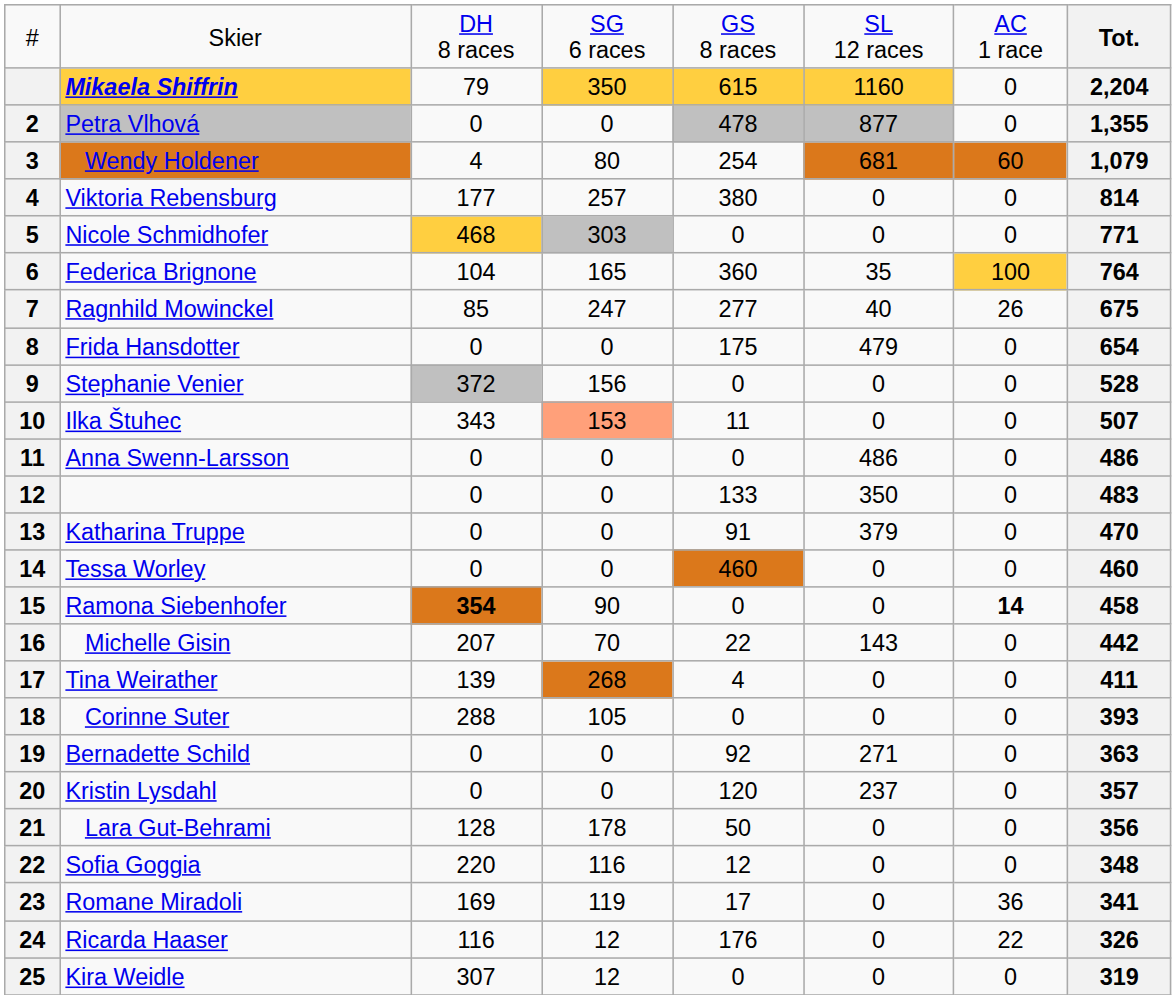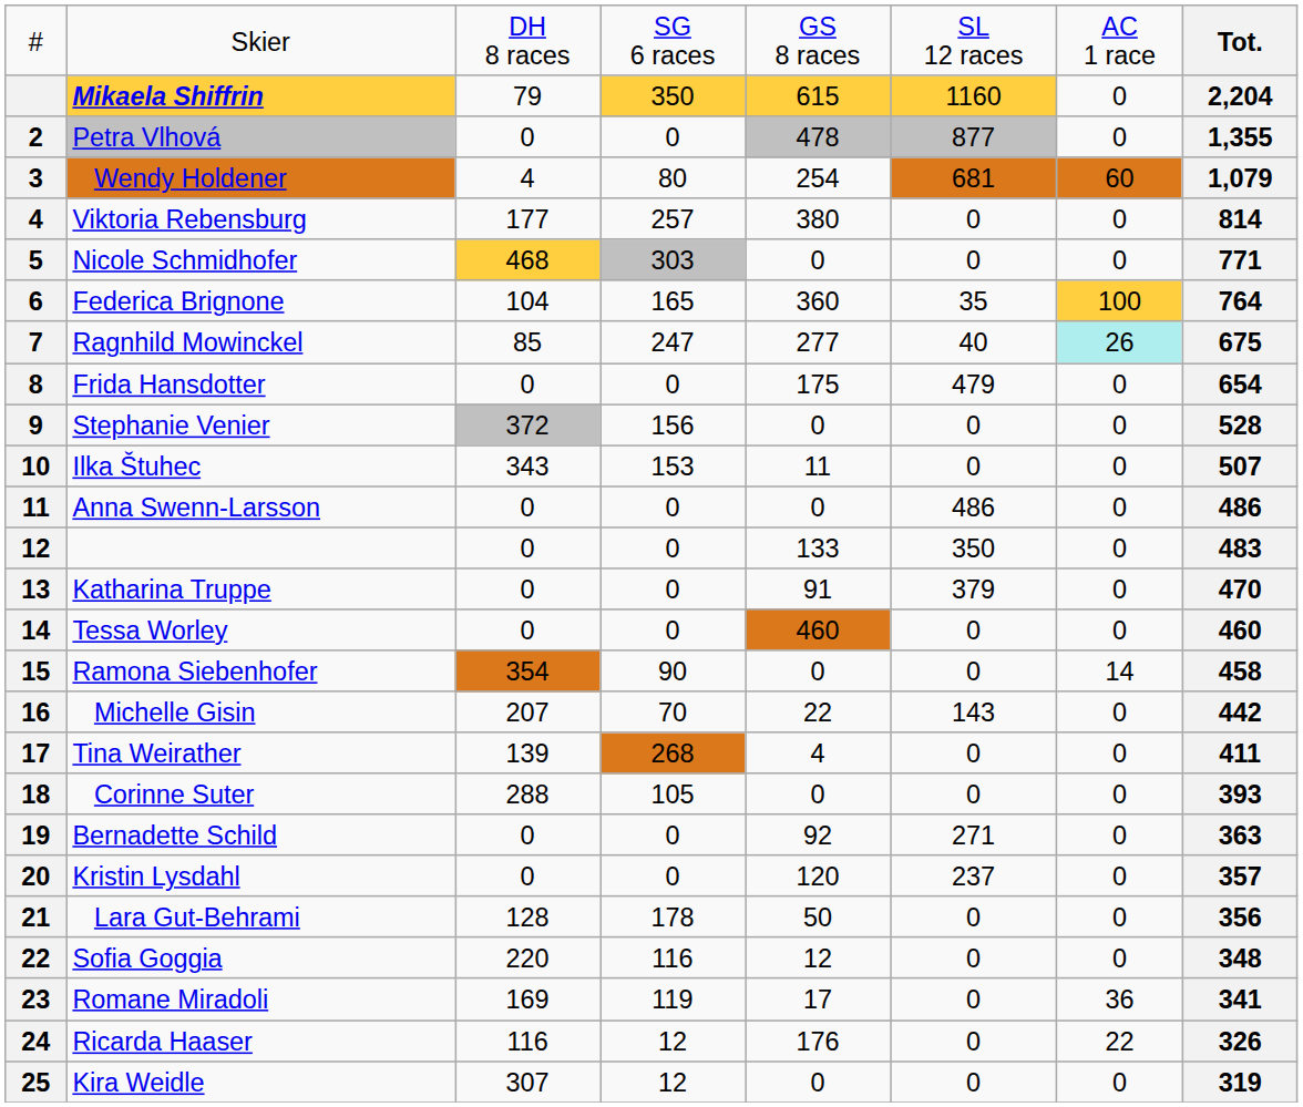Ragnhild Mowinckel | column 7: no background -> paleturquoise background
Ilka Štuhec | column 4: lightsalmon background -> no background
Ramona Siebenhofer | column 3: bold -> normal
Ramona Siebenhofer | column 7: bold -> normal
